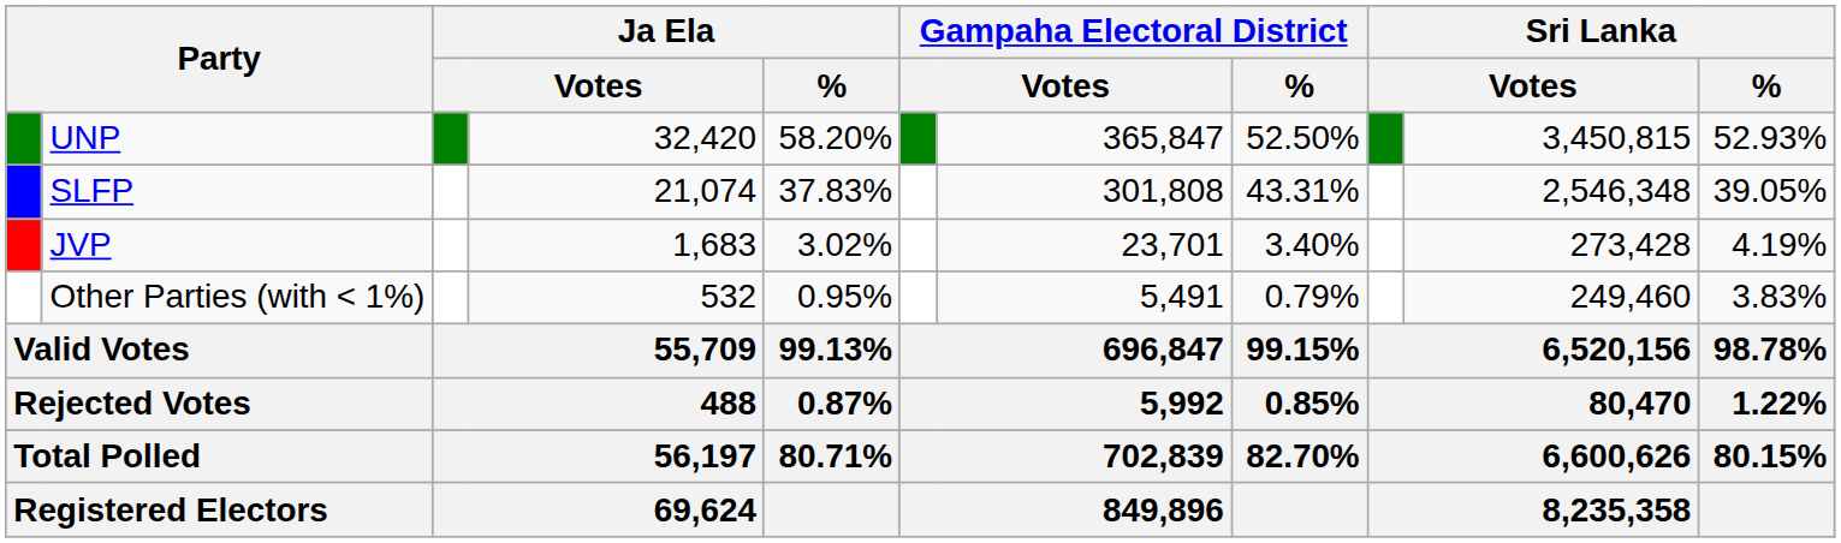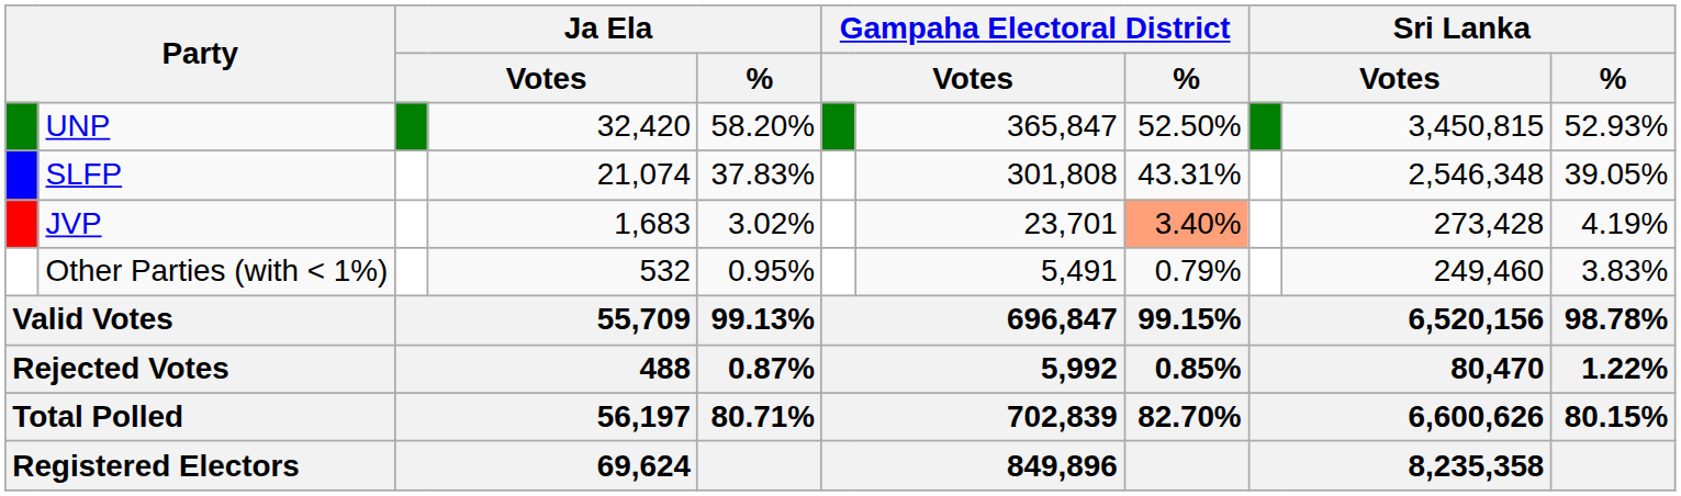JVP | Gampaha Electoral District / %: no background -> lightsalmon background
